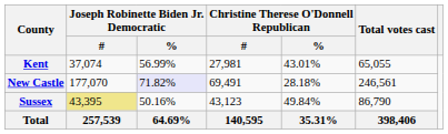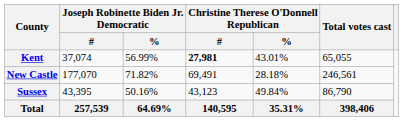Kent | Christine Therese O'Donnell Republican / #: normal -> bold
New Castle | Joseph Robinette Biden Jr. Democratic / %: lavender background -> no background
Sussex | Joseph Robinette Biden Jr. Democratic / #: khaki background -> no background
